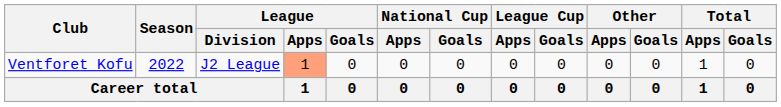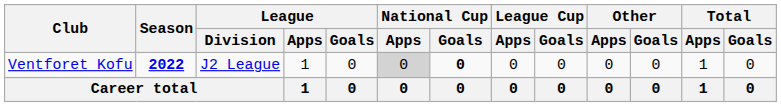Ventforet Kofu | Season: normal -> bold
Ventforet Kofu | League / Apps: lightsalmon background -> no background
Ventforet Kofu | National Cup / Apps: no background -> lightgrey background
Ventforet Kofu | National Cup / Goals: normal -> bold
